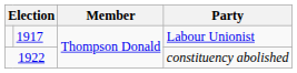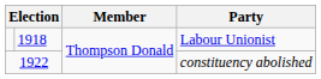Labour Unionist | column 2: 1917 -> 1918
